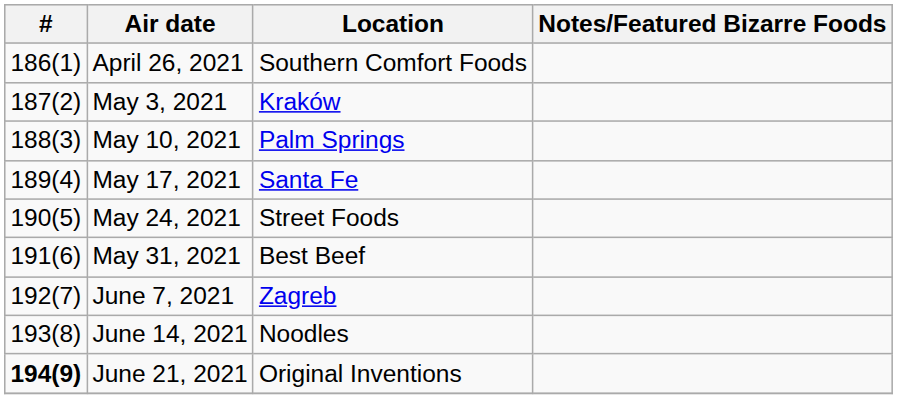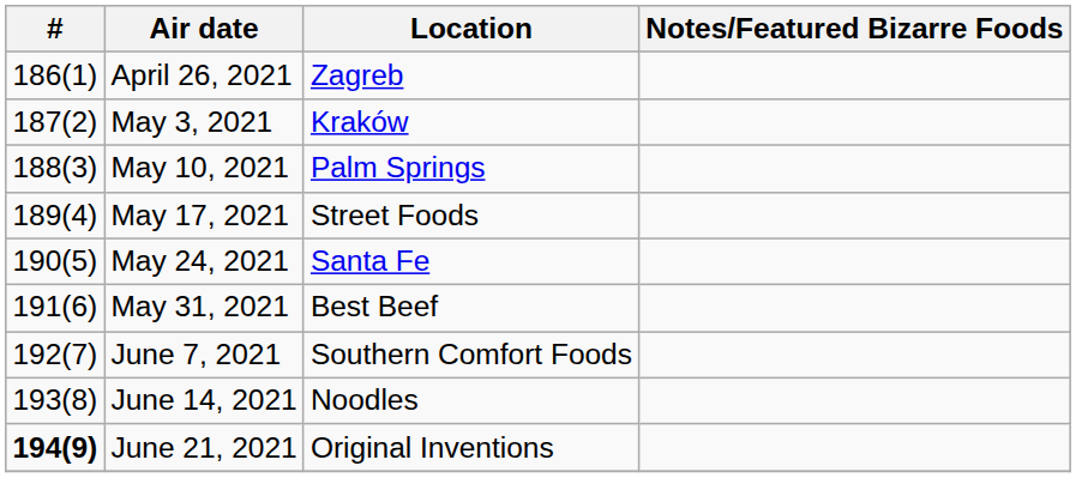April 26, 2021 | Location: Southern Comfort Foods -> Zagreb
May 17, 2021 | Location: Santa Fe -> Street Foods
May 24, 2021 | Location: Street Foods -> Santa Fe
June 7, 2021 | Location: Zagreb -> Southern Comfort Foods
